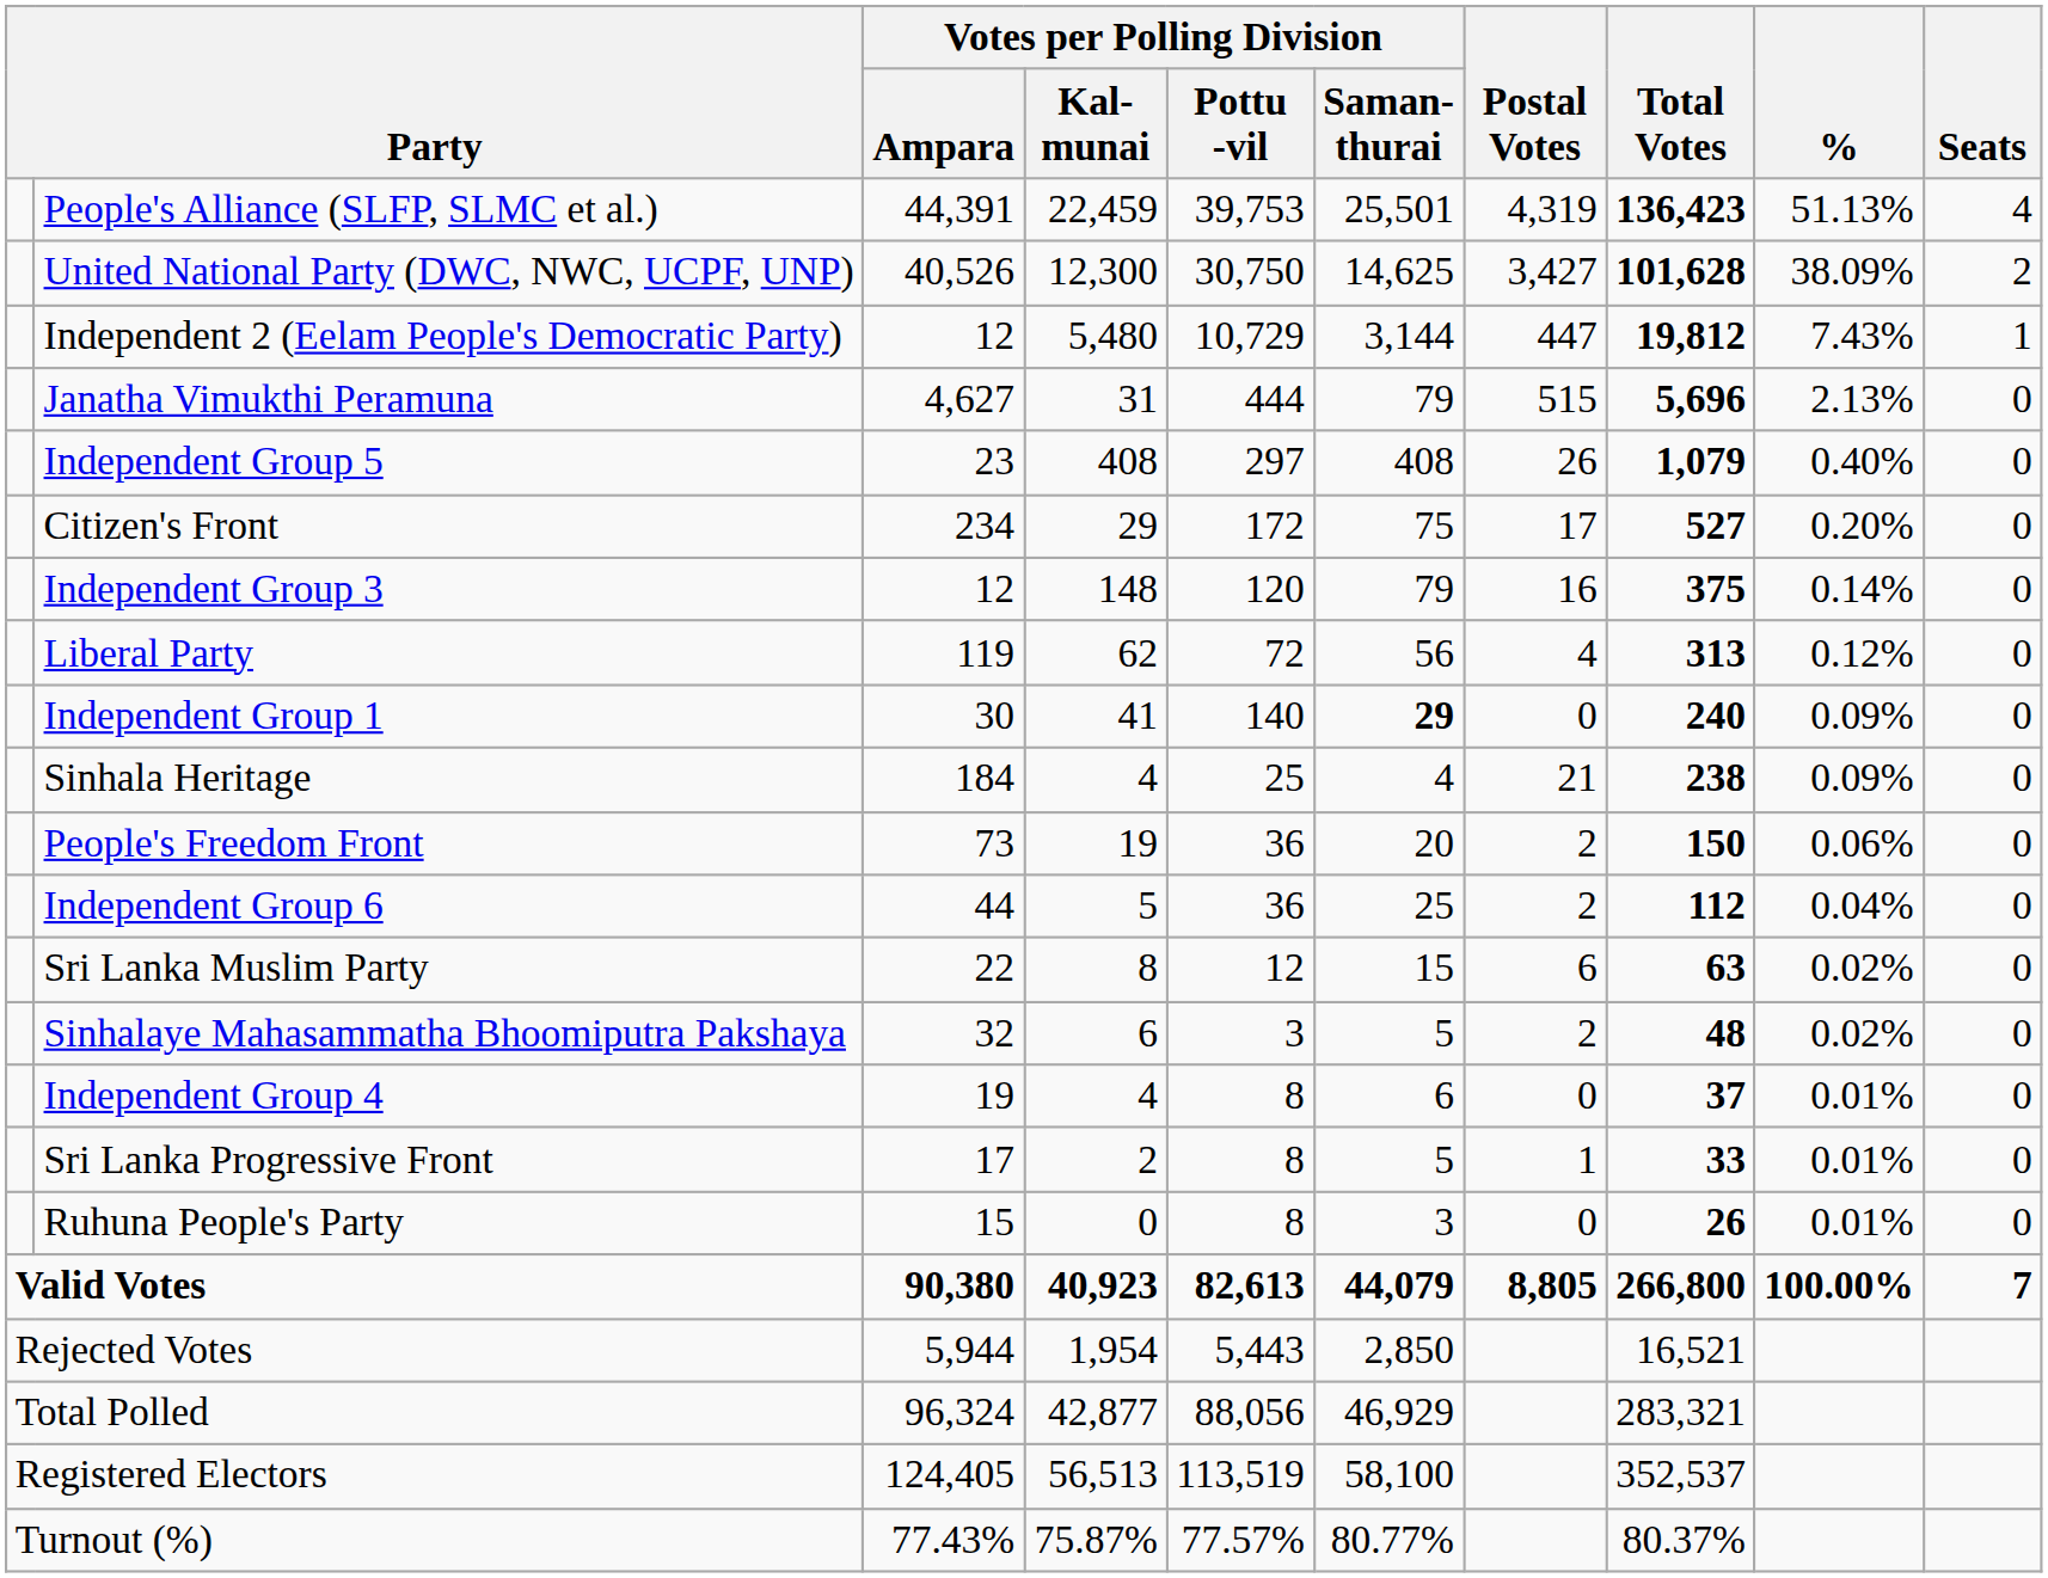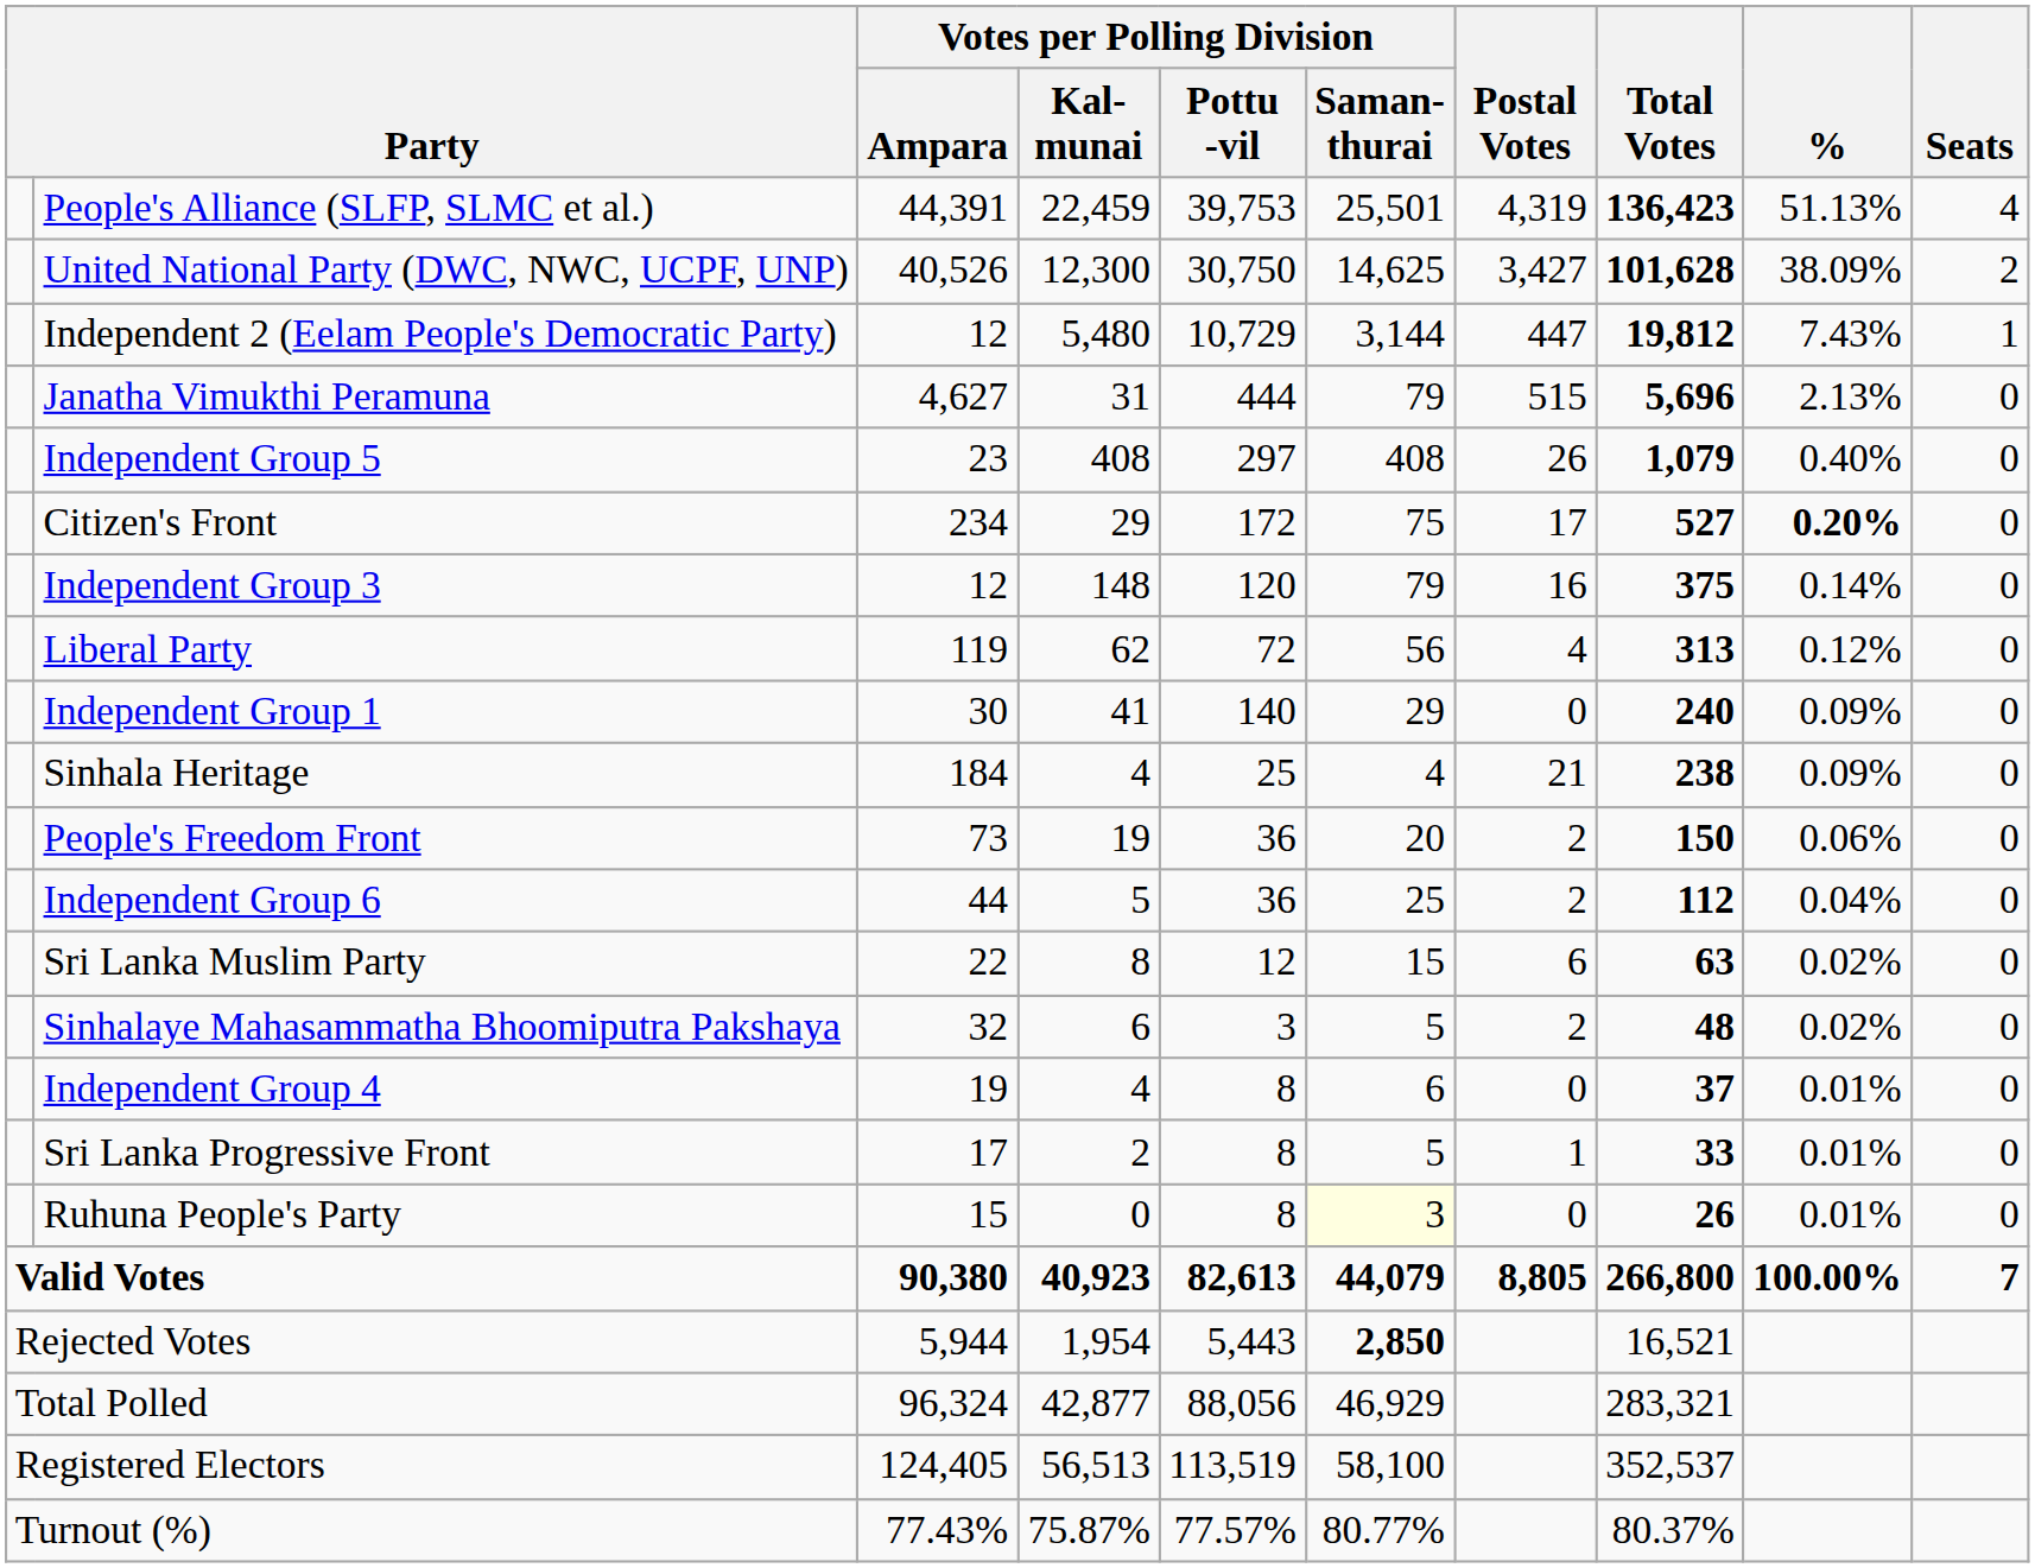Citizen's Front | %: normal -> bold
Independent Group 1 | Votes per Polling Division / Saman- thurai: bold -> normal
Ruhuna People's Party | Votes per Polling Division / Saman- thurai: no background -> lightyellow background
Rejected Votes | Votes per Polling Division / Saman- thurai: normal -> bold
